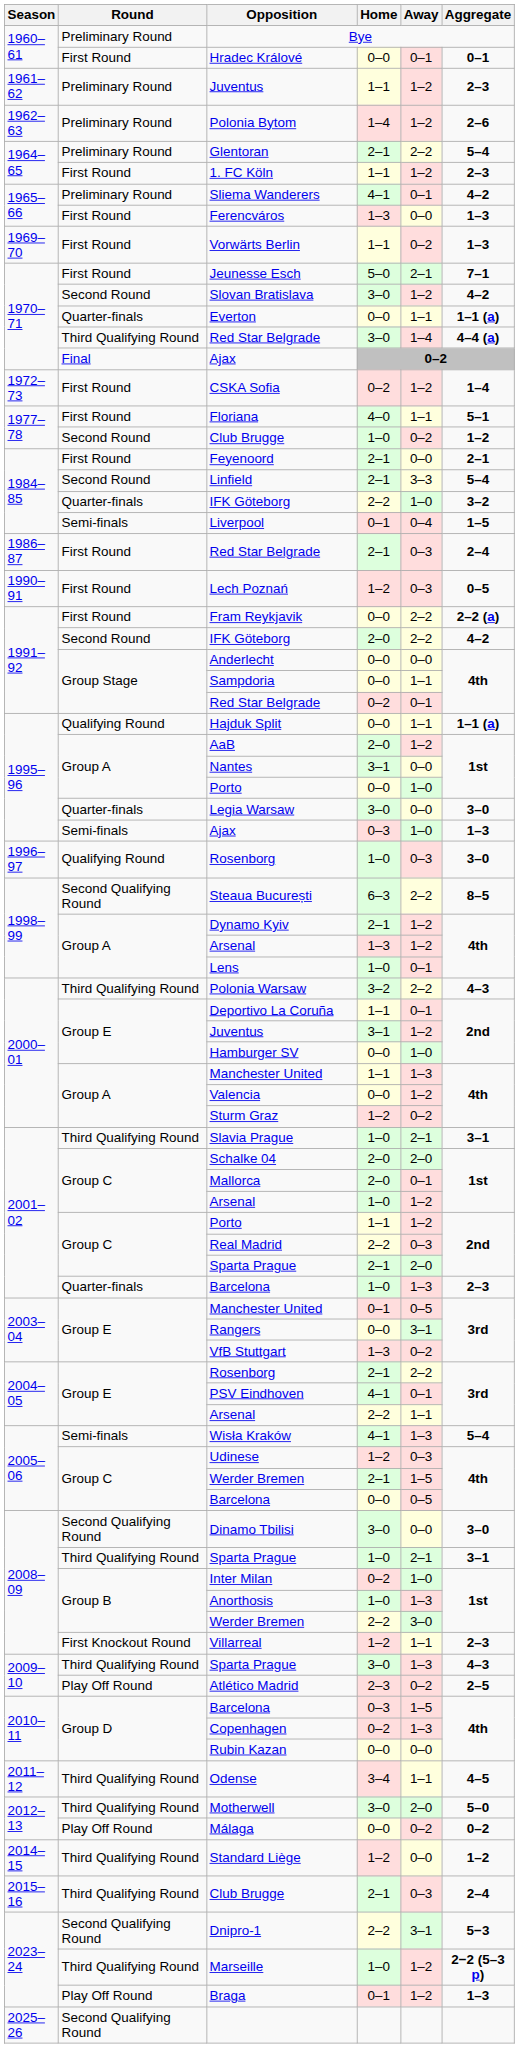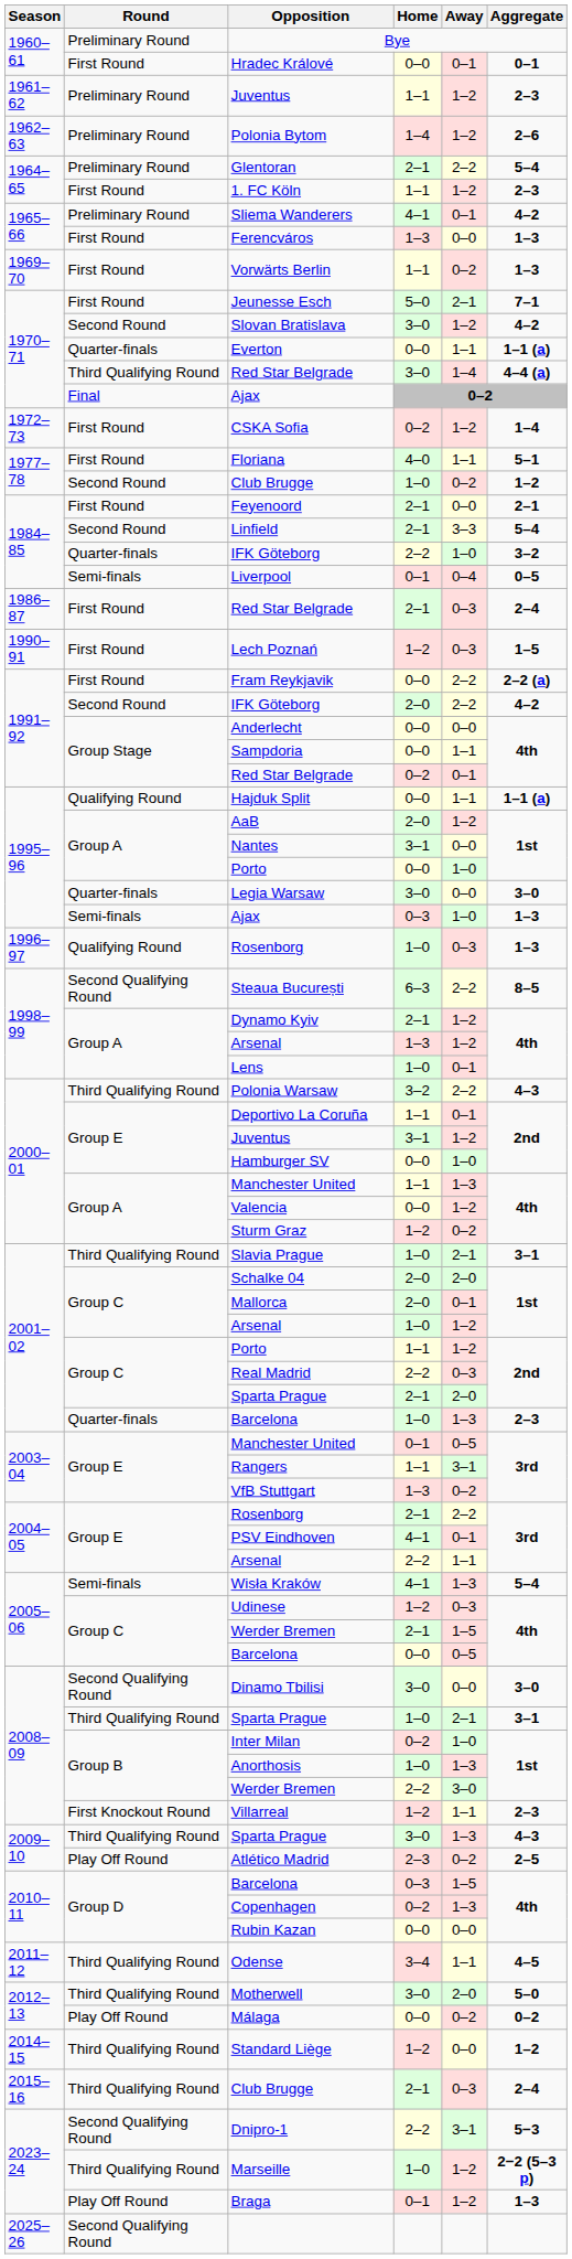Liverpool | Aggregate: 1–5 -> 0–5
Lech Poznań | Aggregate: 0–5 -> 1–5
1996–97 / Rosenborg | Aggregate: 3–0 -> 1–3
Rangers | Home: 0–0 -> 1–1
